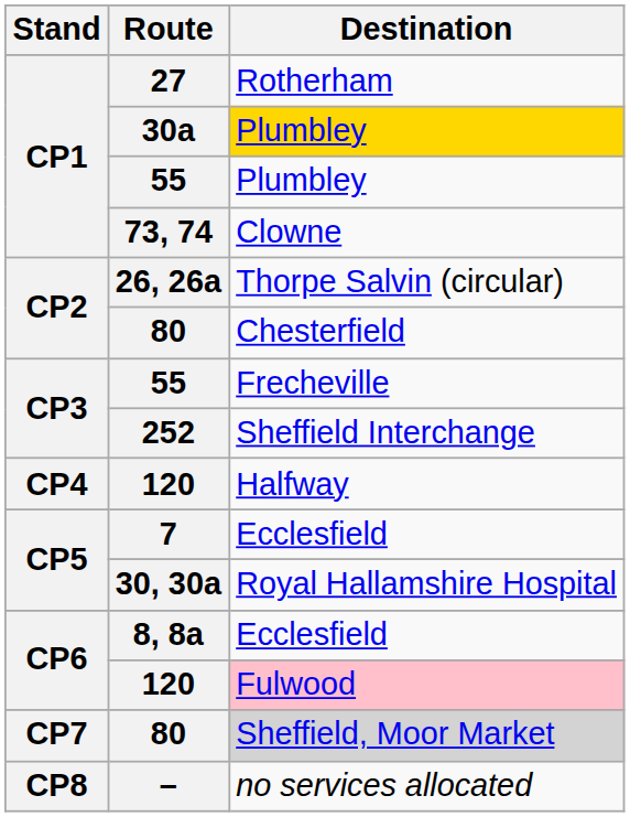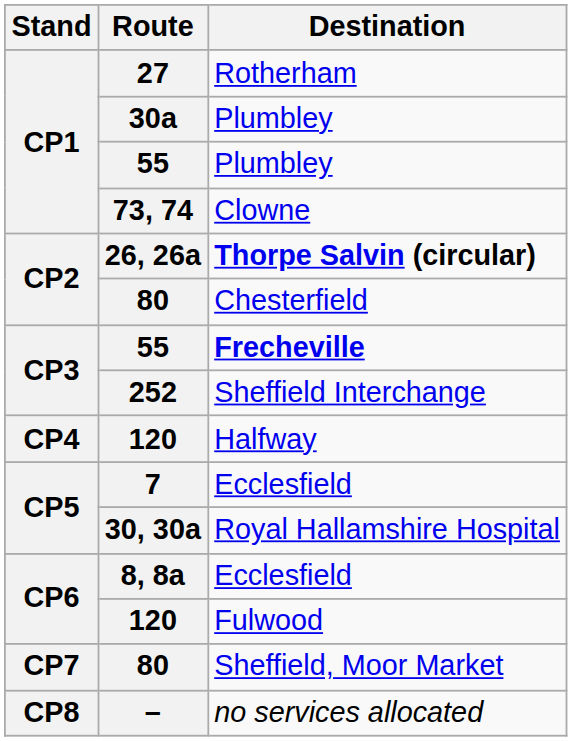30a / Plumbley | Destination: gold background -> no background
Thorpe Salvin (circular) | Destination: normal -> bold
Frecheville | Destination: normal -> bold
Fulwood | Destination: pink background -> no background
Sheffield, Moor Market | Destination: lightgrey background -> no background
